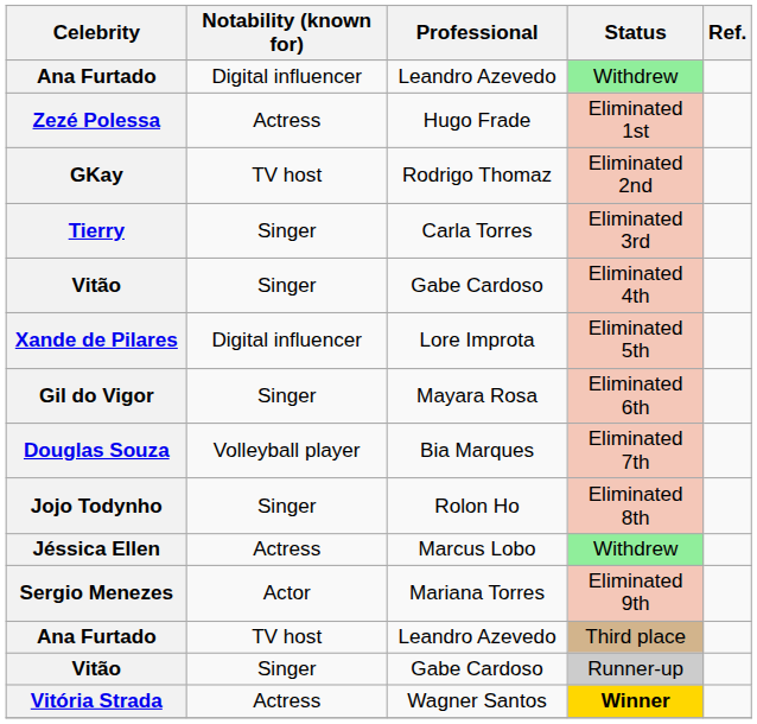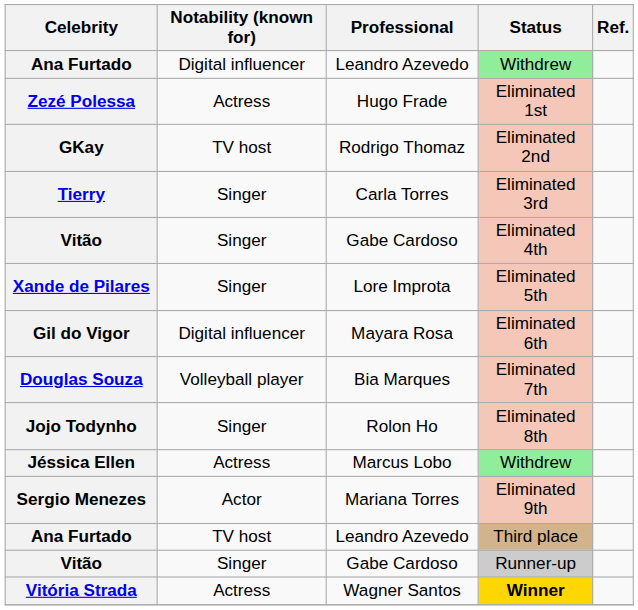Eliminated 5th | Notability (known for): Digital influencer -> Singer
Eliminated 6th | Notability (known for): Singer -> Digital influencer
